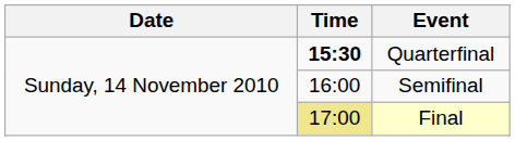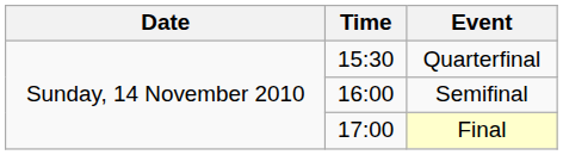Quarterfinal | Time: bold -> normal
Final | Time: khaki background -> no background
